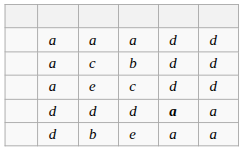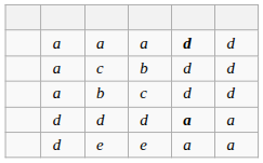row 2 | column 5: normal -> bold
row 4 | column 3: e -> b
row 6 | column 3: b -> e
